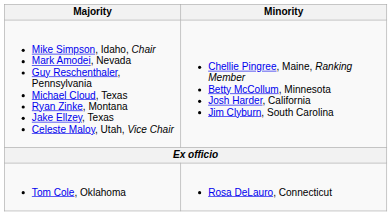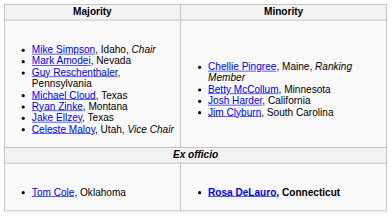Tom Cole, Oklahoma | Minority: normal -> bold
